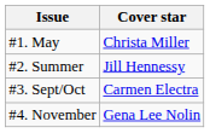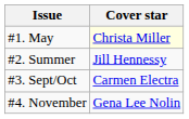#1. May | Cover star: no background -> lightyellow background
